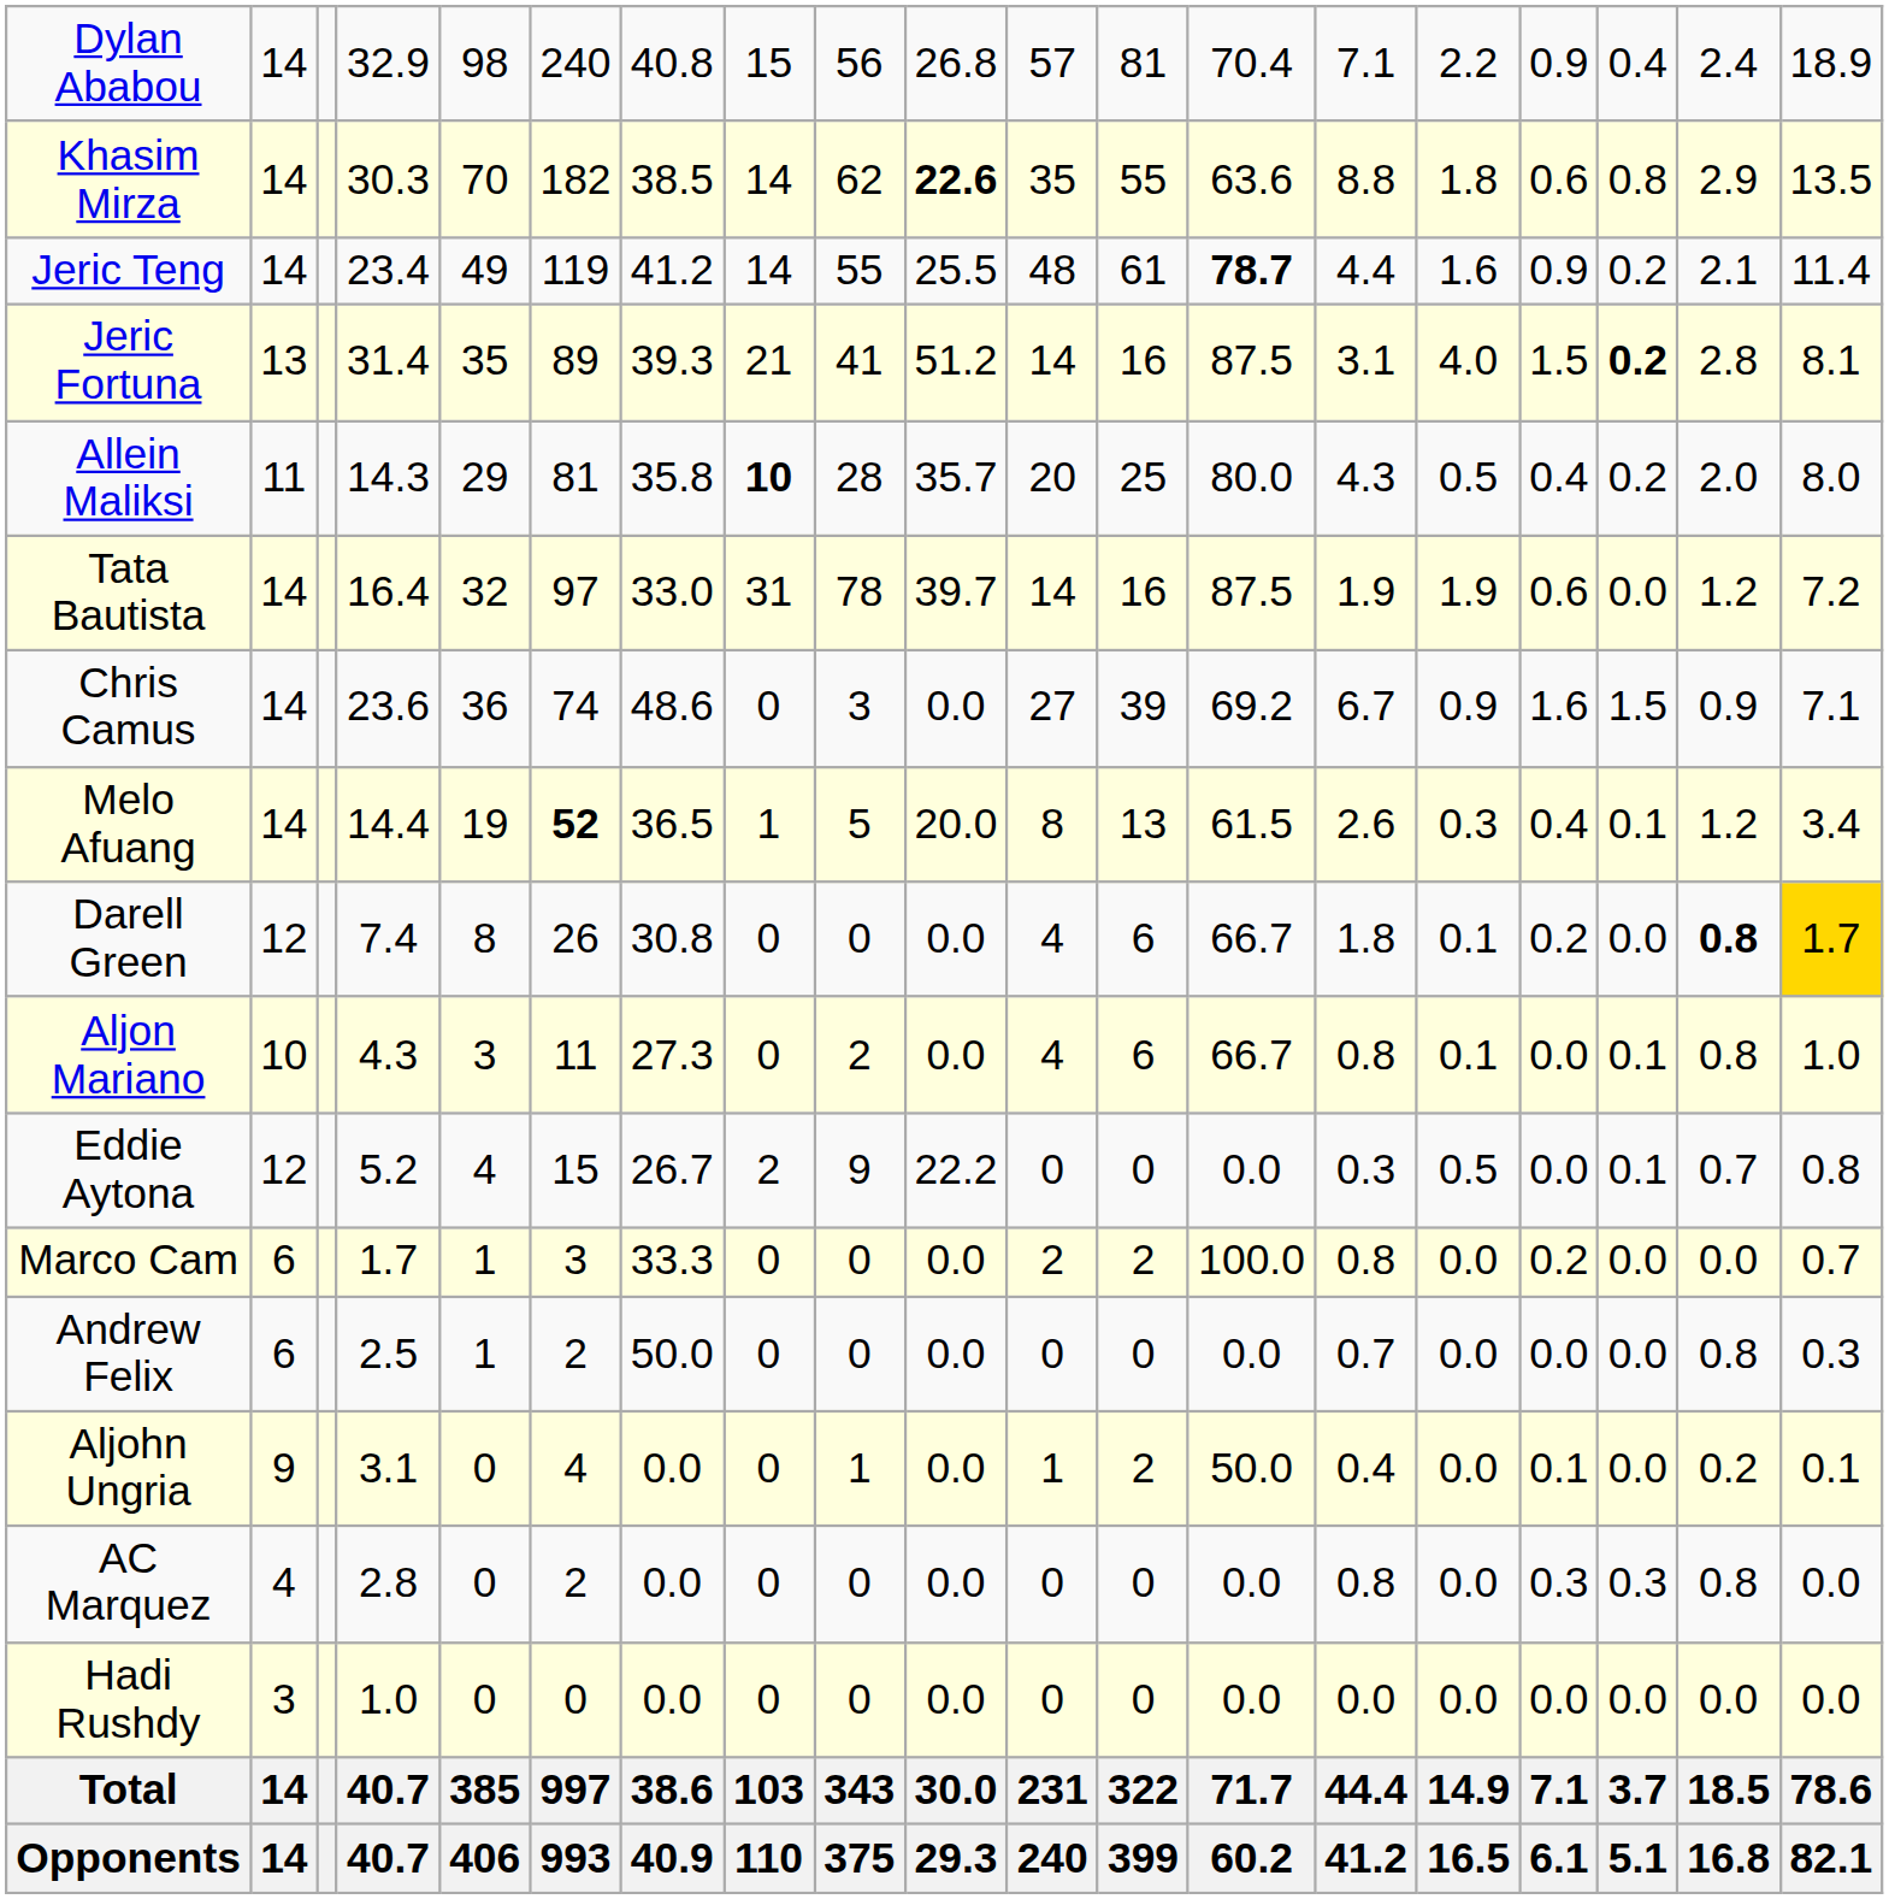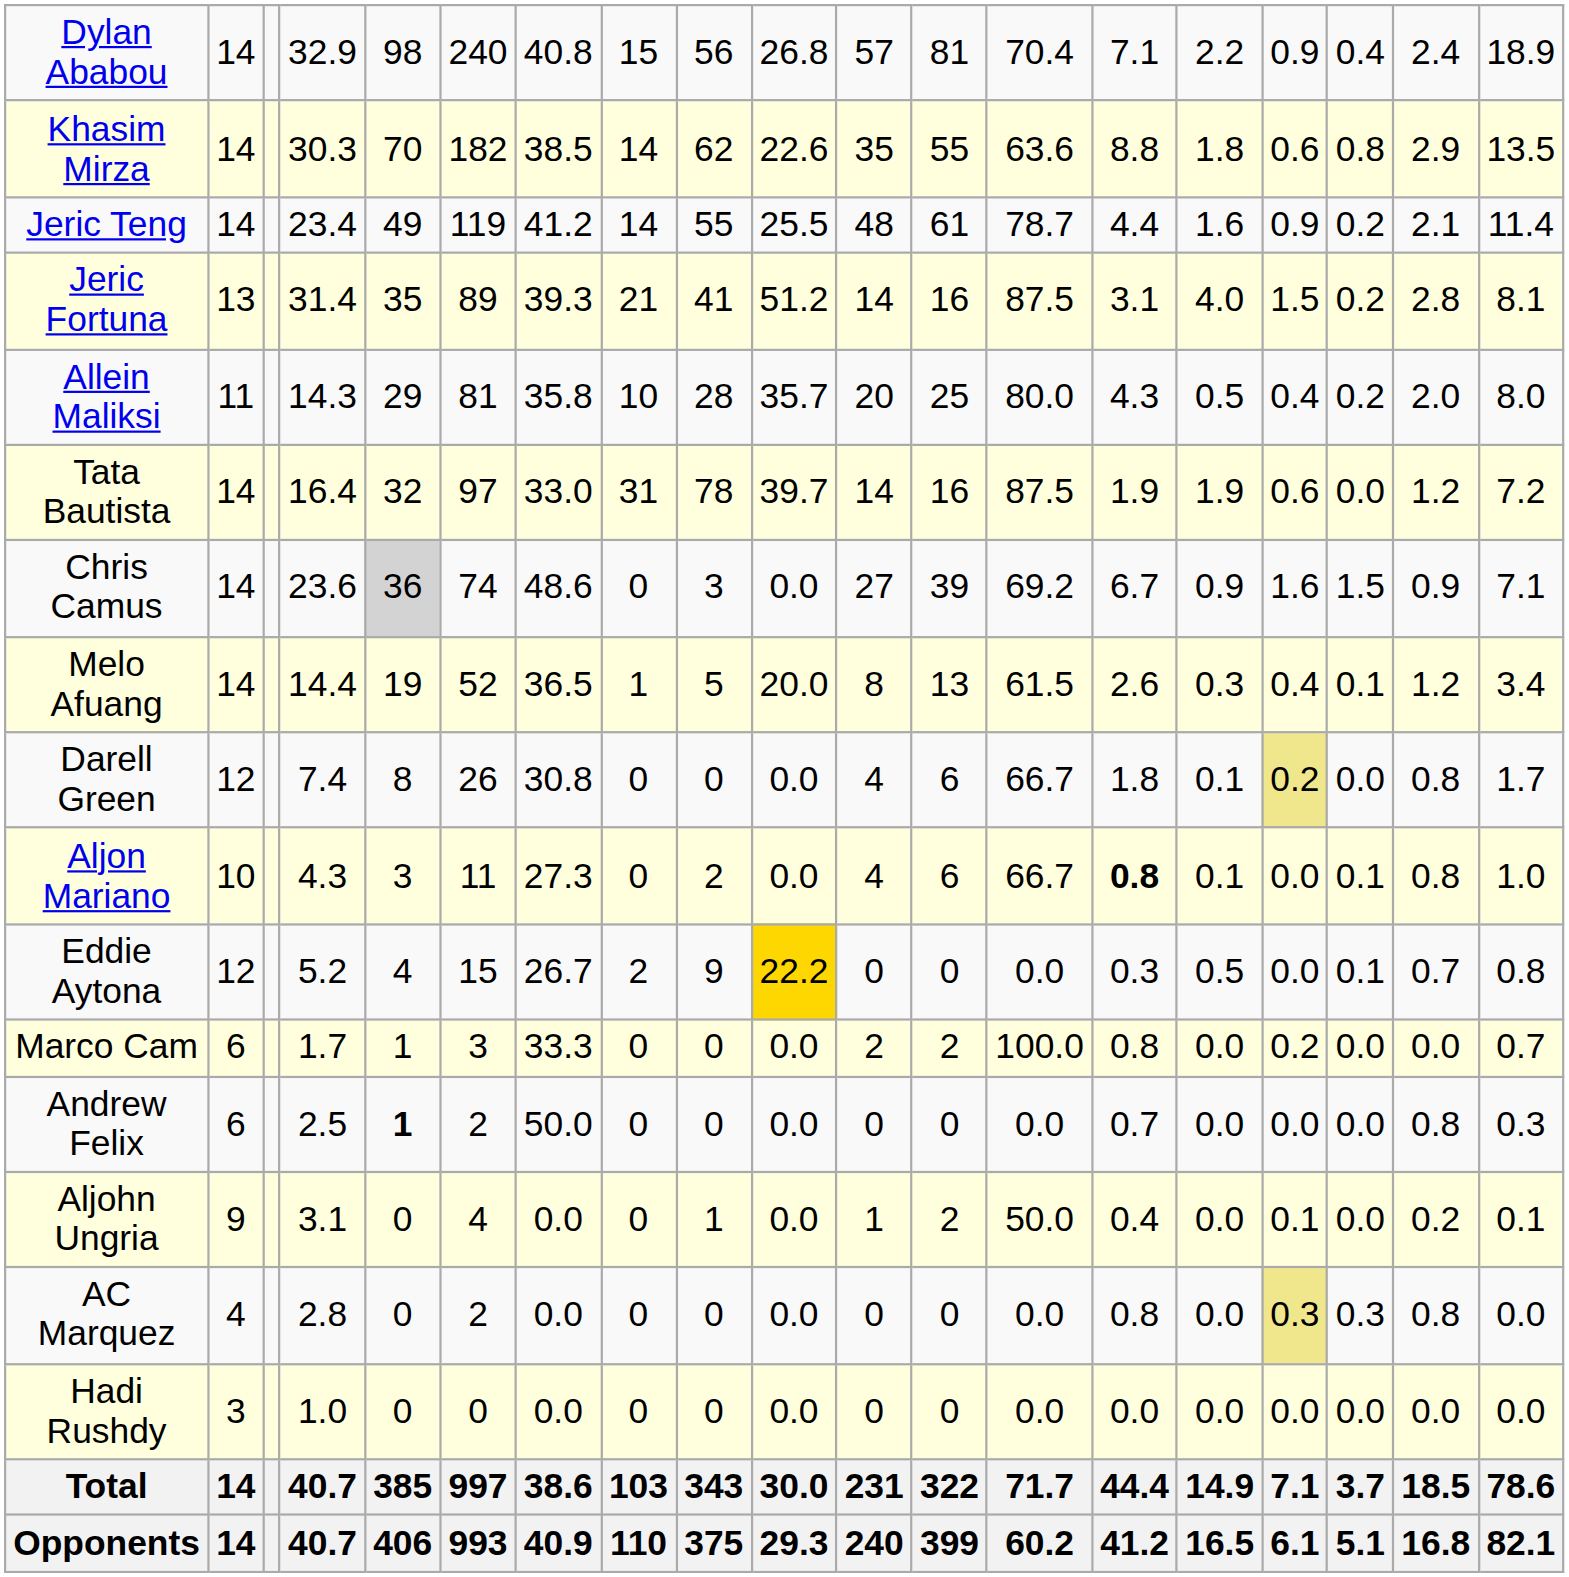Khasim Mirza | column 10: bold -> normal
Jeric Teng | column 13: bold -> normal
Jeric Fortuna | column 17: bold -> normal
Allein Maliksi | column 8: bold -> normal
Chris Camus | column 5: no background -> lightgrey background
Melo Afuang | column 6: bold -> normal
Darell Green | column 16: no background -> khaki background
Darell Green | column 18: bold -> normal
Darell Green | column 19: gold background -> no background
Aljon Mariano | column 14: normal -> bold
Eddie Aytona | column 10: no background -> gold background
Andrew Felix | column 5: normal -> bold
AC Marquez | column 16: no background -> khaki background
